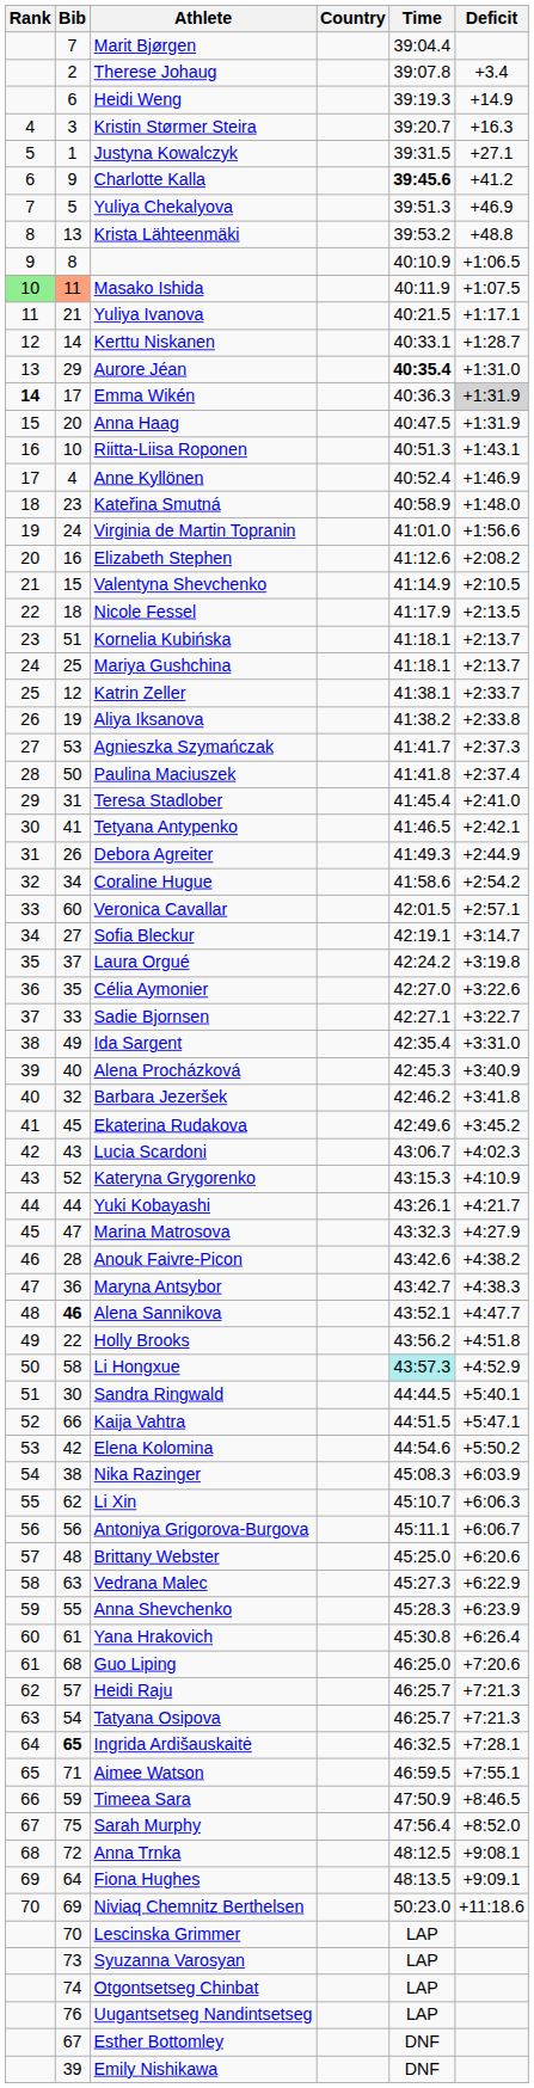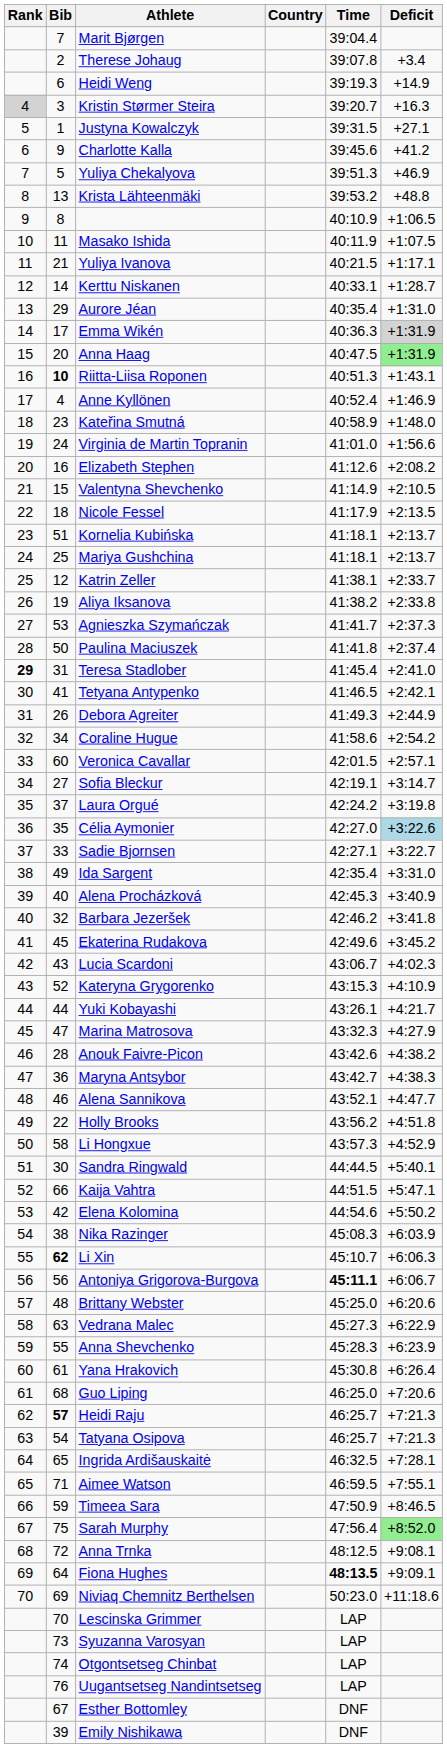Kristin Størmer Steira | Rank: no background -> lightgrey background
Charlotte Kalla | Time: bold -> normal
Masako Ishida | Rank: lightgreen background -> no background
Masako Ishida | Bib: lightsalmon background -> no background
Aurore Jéan | Time: bold -> normal
Emma Wikén | Rank: bold -> normal
Anna Haag | Deficit: no background -> lightgreen background
Riitta-Liisa Roponen | Bib: normal -> bold
Teresa Stadlober | Rank: normal -> bold
Célia Aymonier | Deficit: no background -> lightblue background
Alena Sannikova | Bib: bold -> normal
Li Hongxue | Time: paleturquoise background -> no background
Li Xin | Bib: normal -> bold
Antoniya Grigorova-Burgova | Time: normal -> bold
Heidi Raju | Bib: normal -> bold
Ingrida Ardišauskaitė | Bib: bold -> normal
Sarah Murphy | Deficit: no background -> lightgreen background
Fiona Hughes | Time: normal -> bold
